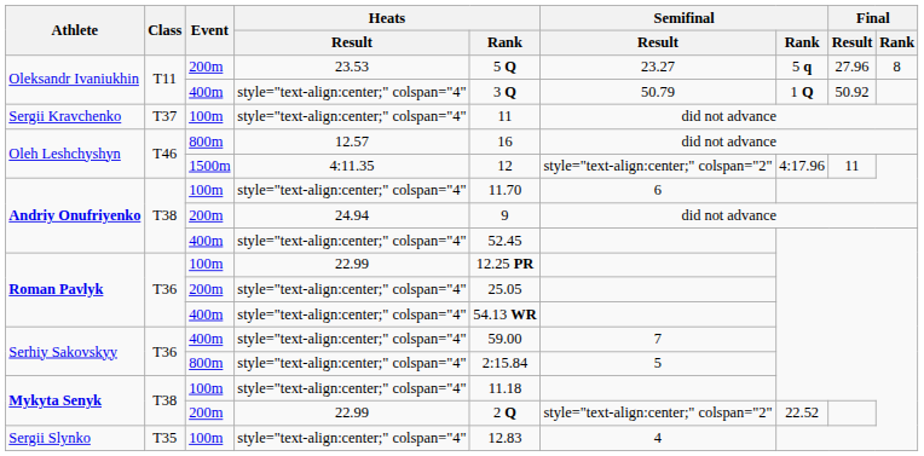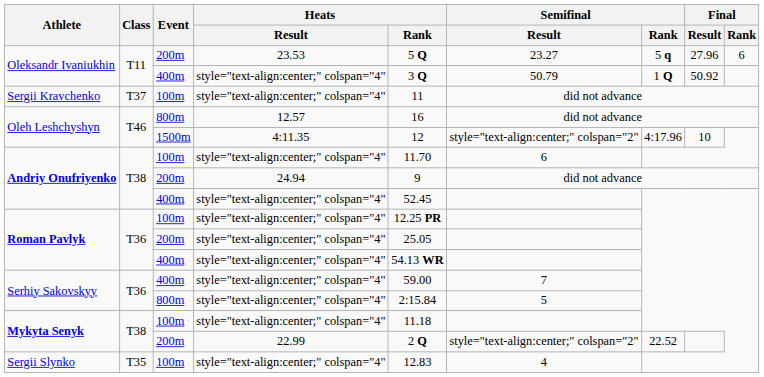Oleksandr Ivaniukhin / 200m | Final / Rank: 8 -> 6
Oleh Leshchyshyn / 1500m | Final / Result: 11 -> 10
Roman Pavlyk / 100m | Heats / Result: 22.99 -> style="text-align:center;" colspan="4"
